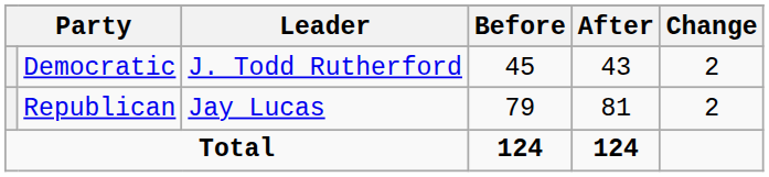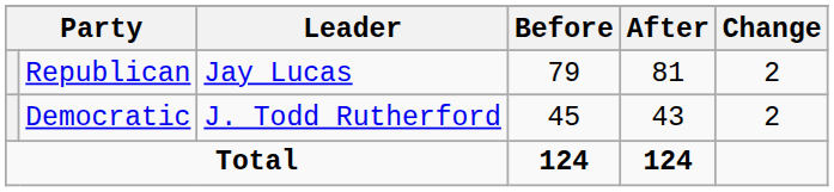rows swapped: Republican <-> Democratic
